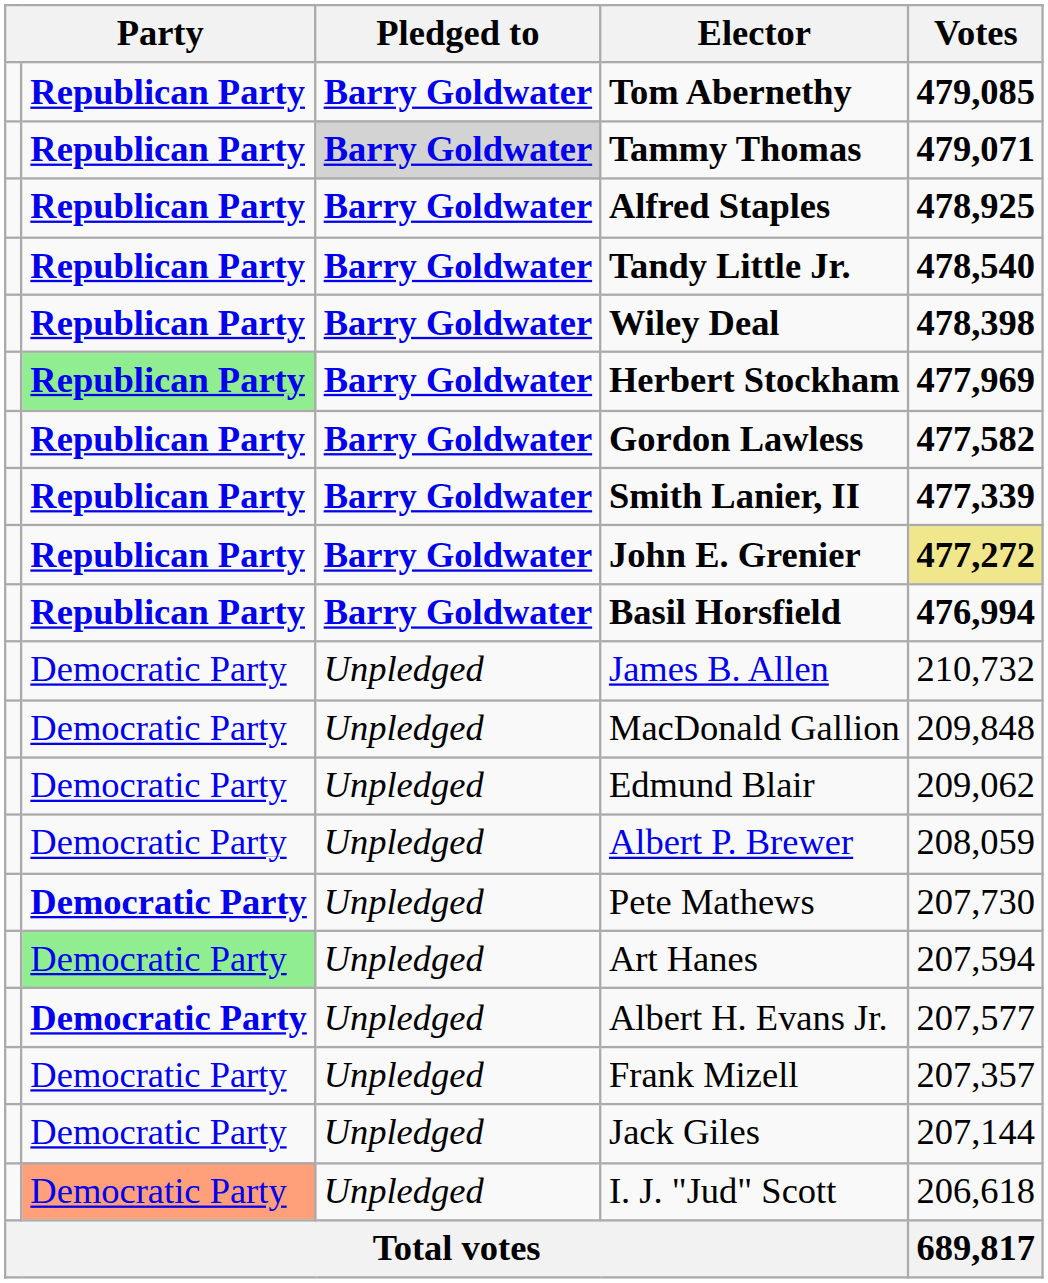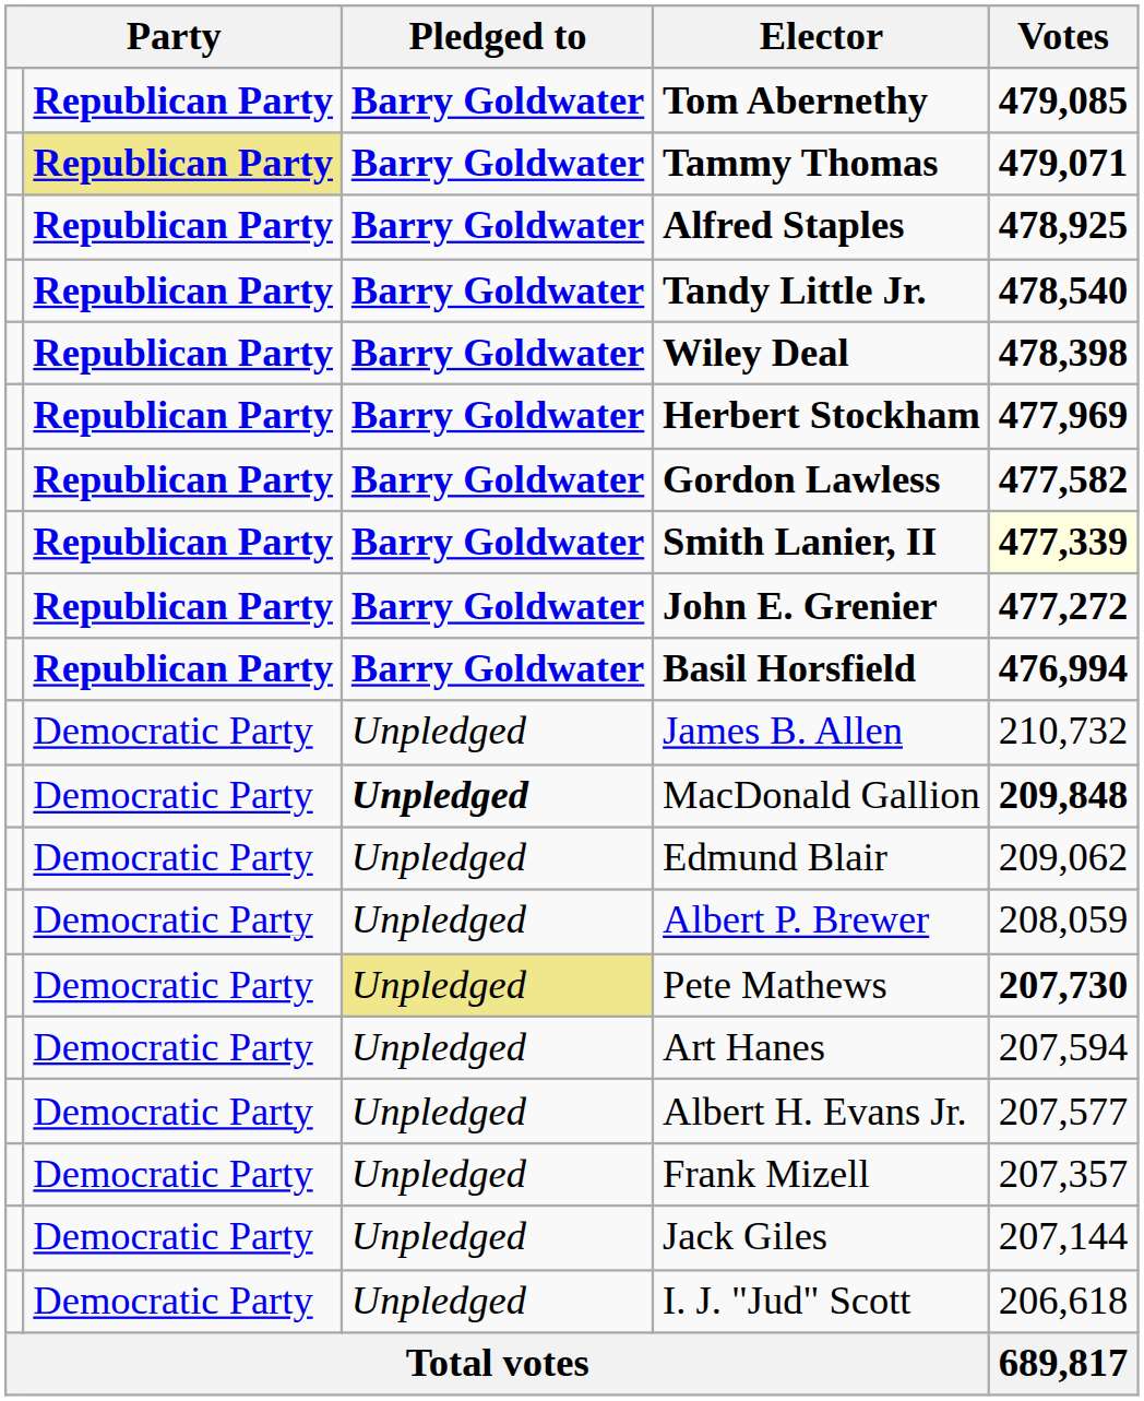Tammy Thomas | column 2: no background -> khaki background
Tammy Thomas | Pledged to: lightgrey background -> no background
Herbert Stockham | column 2: lightgreen background -> no background
Smith Lanier, II | Votes: no background -> lightyellow background
John E. Grenier | Votes: khaki background -> no background
MacDonald Gallion | Pledged to: normal -> bold
MacDonald Gallion | Votes: normal -> bold
Pete Mathews | column 2: bold -> normal
Pete Mathews | Pledged to: no background -> khaki background
Pete Mathews | Votes: normal -> bold
Art Hanes | column 2: lightgreen background -> no background
Albert H. Evans Jr. | column 2: bold -> normal
I. J. "Jud" Scott | column 2: lightsalmon background -> no background
